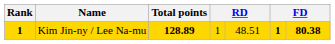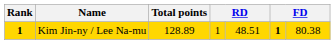Kim Jin-ny / Lee Na-mu | Total points: bold -> normal
Kim Jin-ny / Lee Na-mu | column 7: bold -> normal
